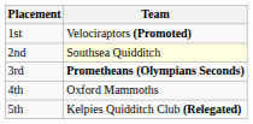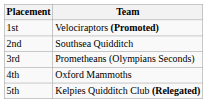2nd | Team: lightyellow background -> no background
3rd | Team: bold -> normal
